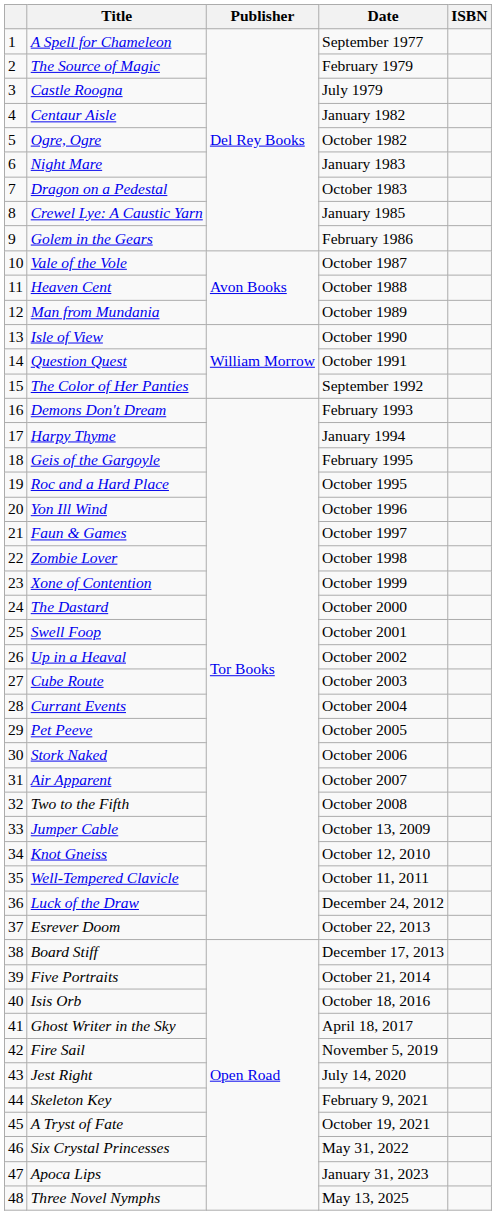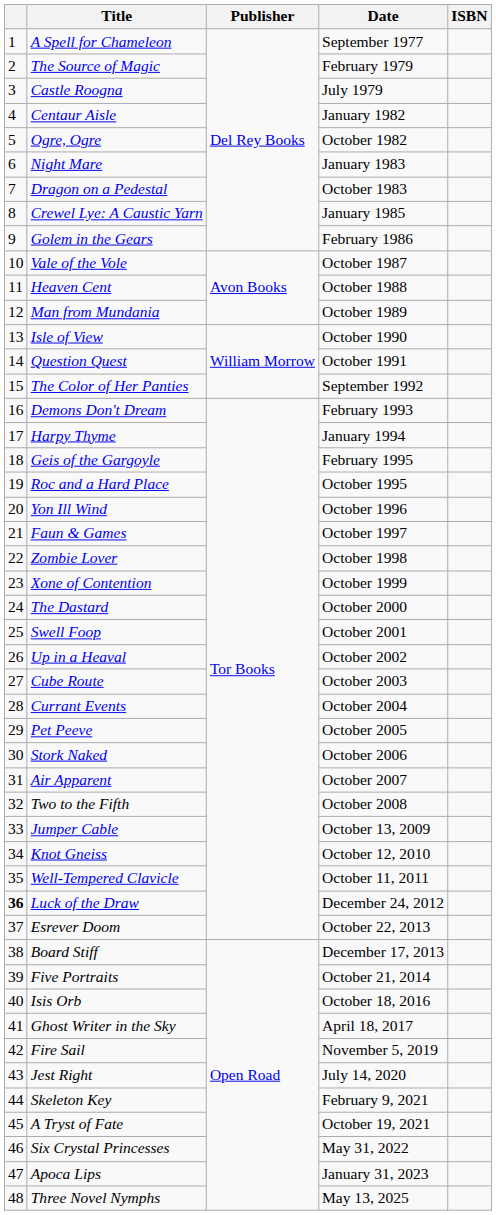Luck of the Draw | column 1: normal -> bold
